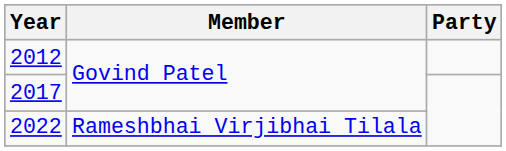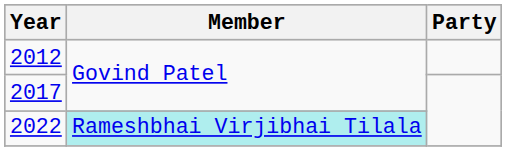2022 | Member: no background -> paleturquoise background
